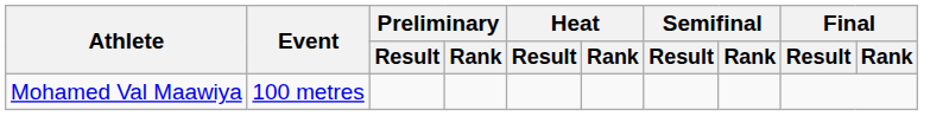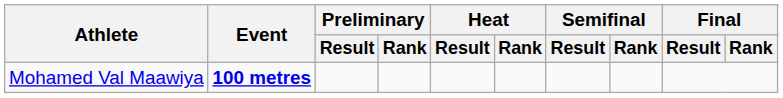Mohamed Val Maawiya | Event: normal -> bold
